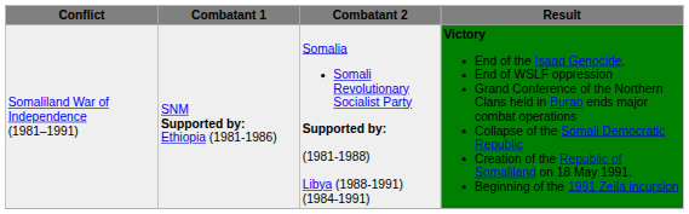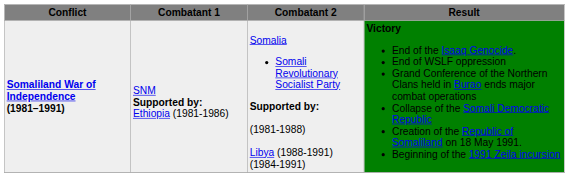Somaliland War of Independence (1981–1991) | Conflict: normal -> bold
